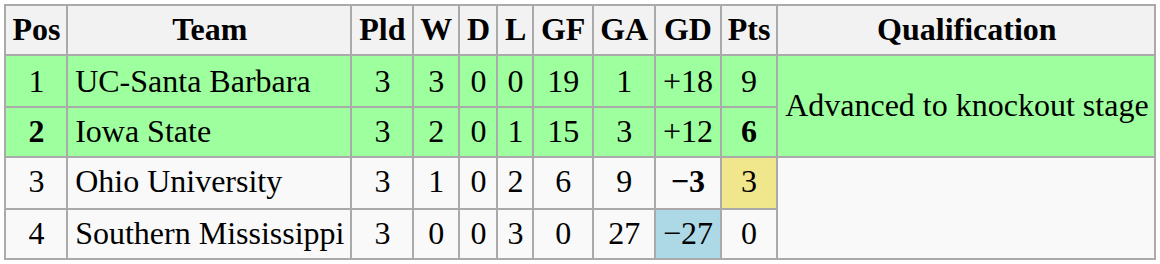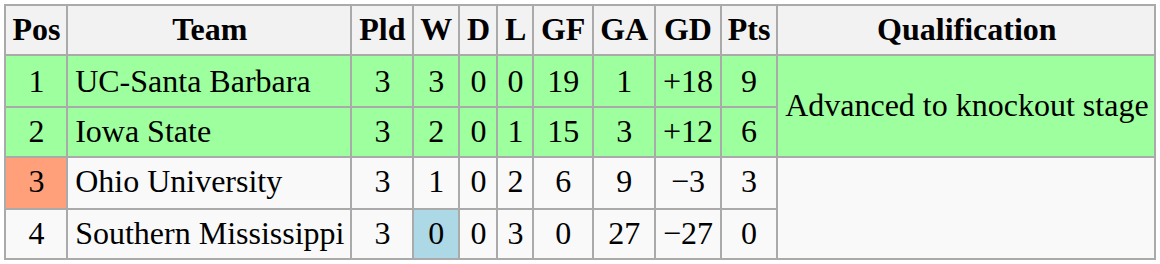Iowa State | Pos: bold -> normal
Iowa State | Pts: bold -> normal
Ohio University | Pos: no background -> lightsalmon background
Ohio University | GD: bold -> normal
Ohio University | Pts: khaki background -> no background
Southern Mississippi | W: no background -> lightblue background
Southern Mississippi | GD: lightblue background -> no background
